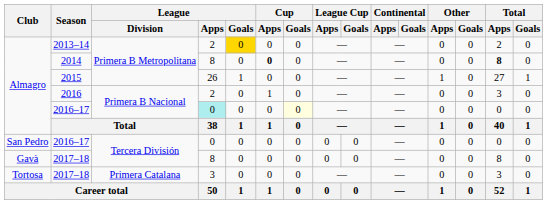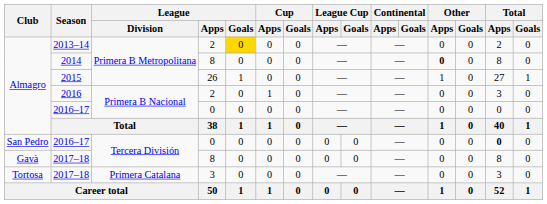2014 | Cup / Apps: bold -> normal
2014 | Other / Apps: normal -> bold
2014 | Total / Apps: bold -> normal
Almagro / 2016–17 | League / Apps: paleturquoise background -> no background
Almagro / 2016–17 | Cup / Goals: lightyellow background -> no background
San Pedro / 2016–17 | Total / Apps: normal -> bold
